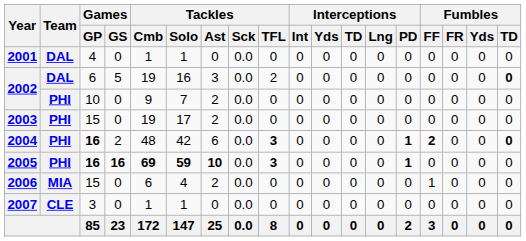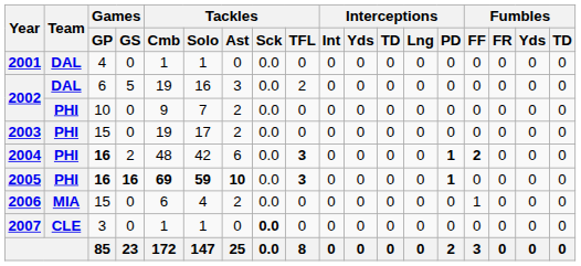2002 / 6 | Fumbles / TD: bold -> normal
2004 | Fumbles / TD: bold -> normal
2007 | Tackles / Sck: normal -> bold
